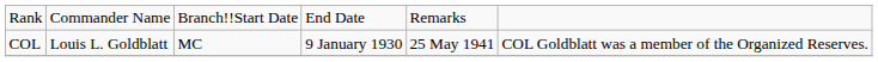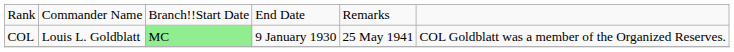COL | column 3: no background -> lightgreen background
